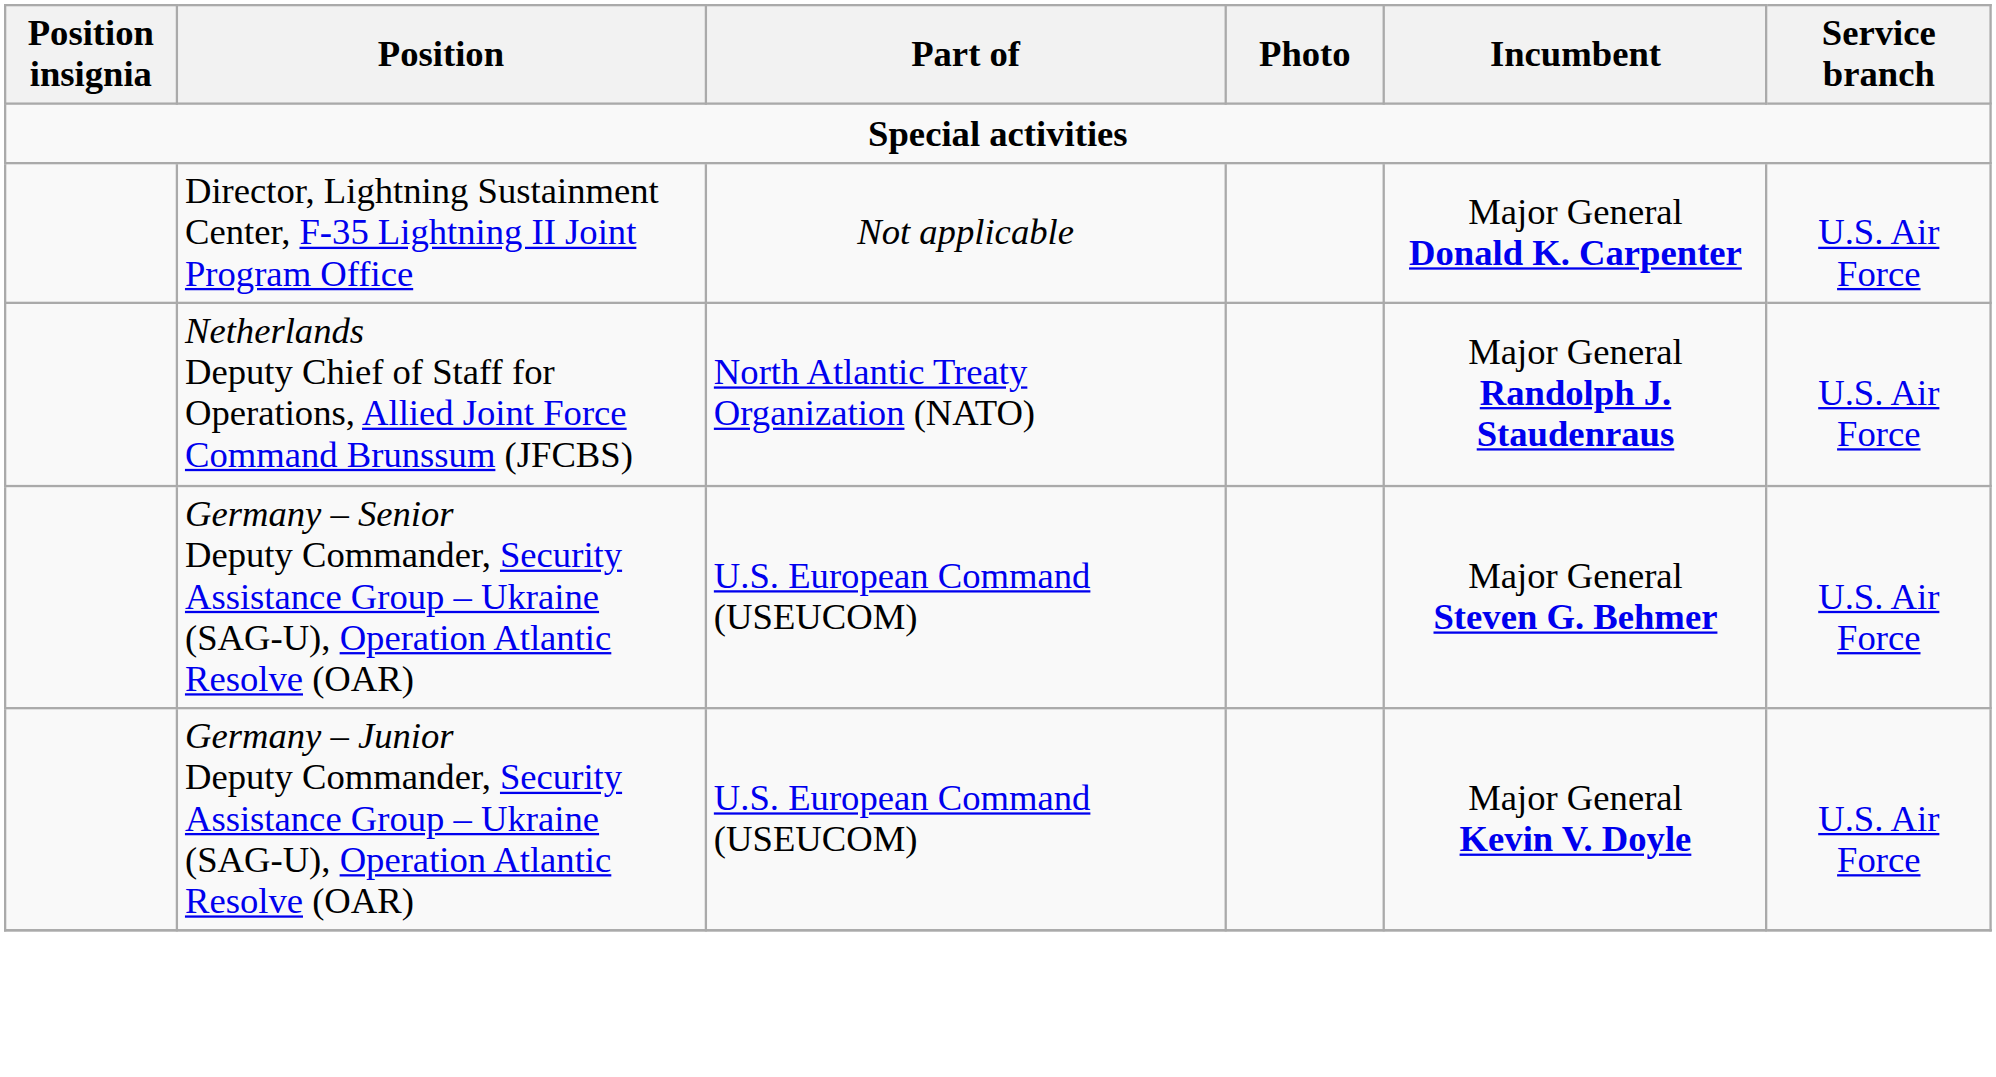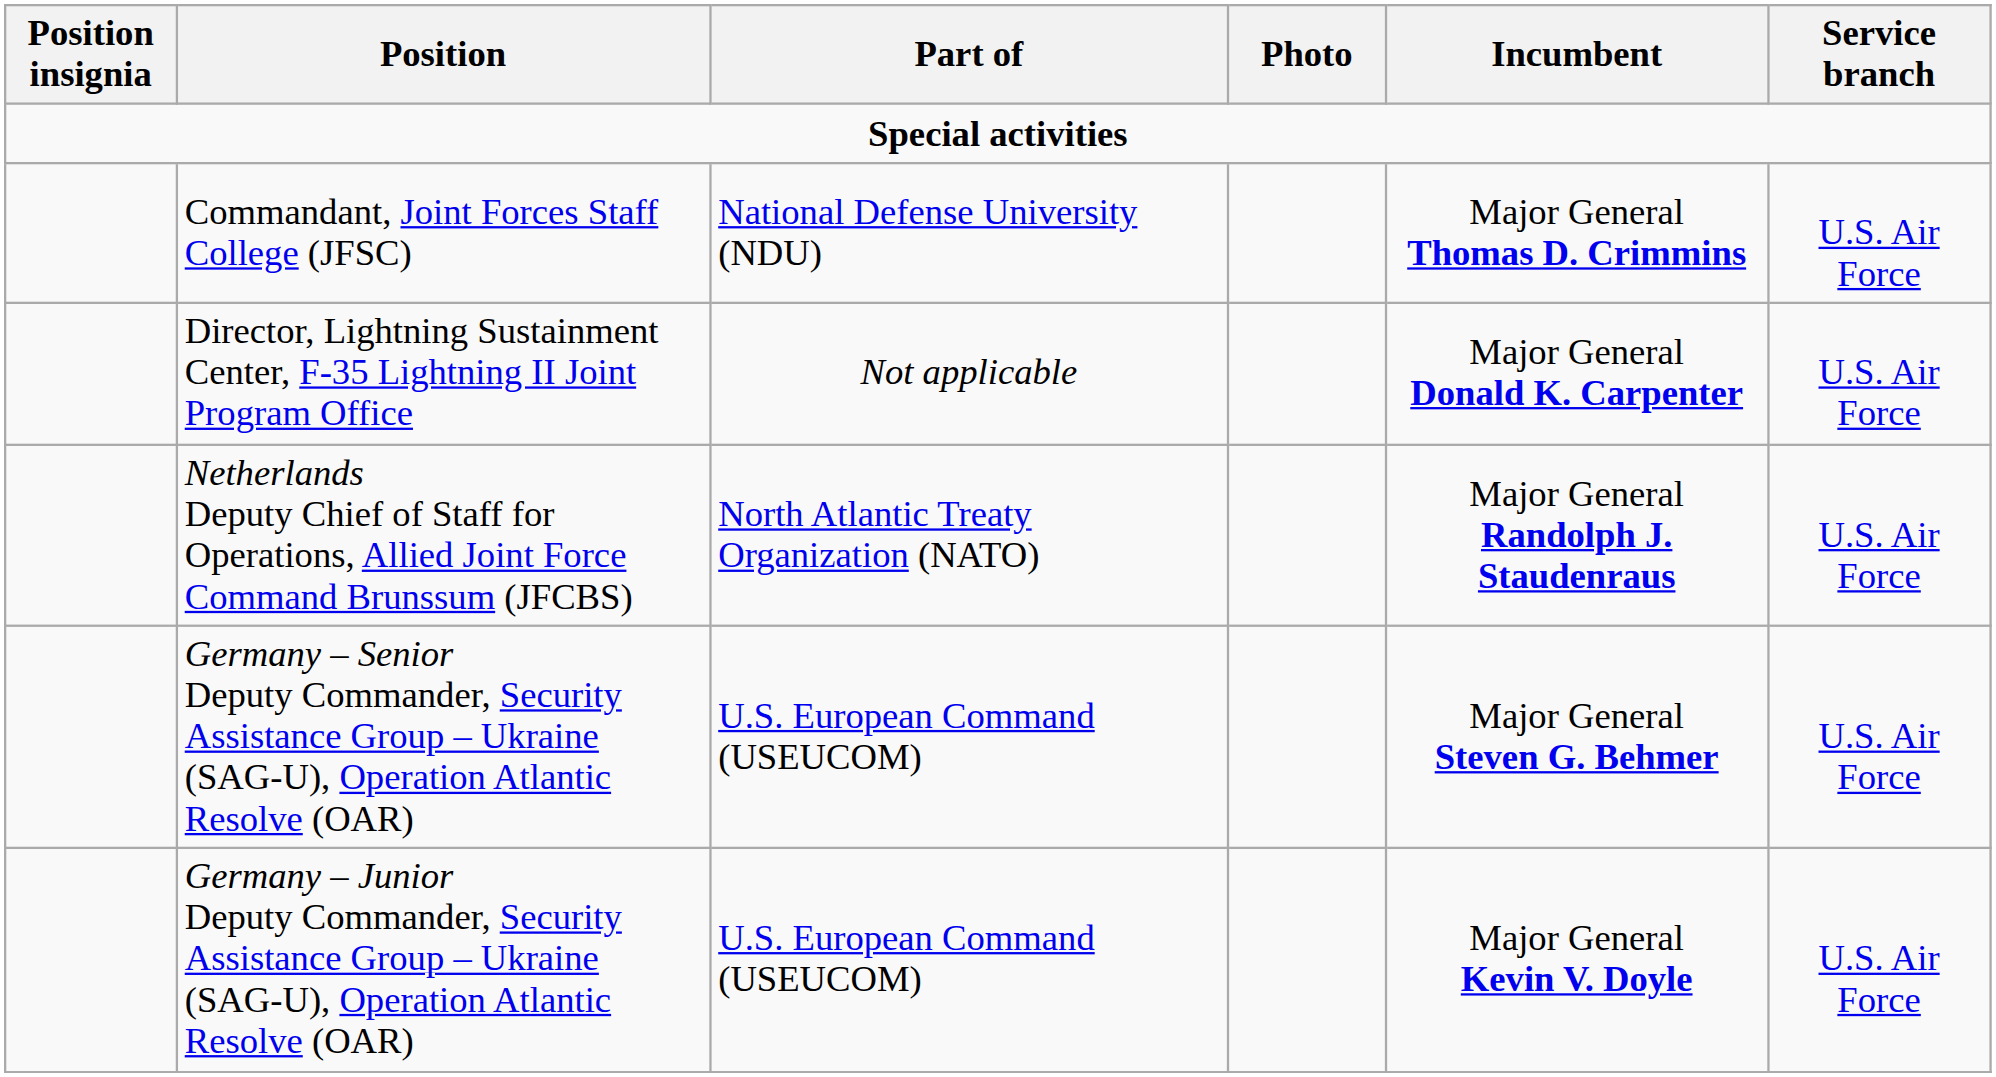+ row: Commandant, Joint Forces Staff College (JFSC) | National Defense University (NDU) | Major General Thomas D. Crimmins | U.S. Air Force
